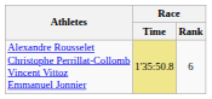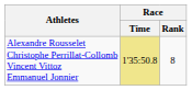row 3 | Race / Rank: 6 -> 8
